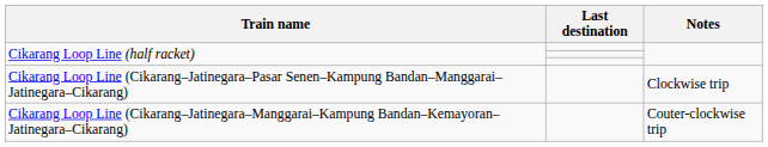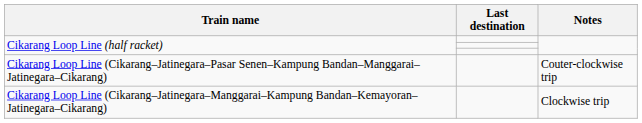row 5 | Notes: Clockwise trip -> Couter-clockwise trip
row 6 | Notes: Couter-clockwise trip -> Clockwise trip
